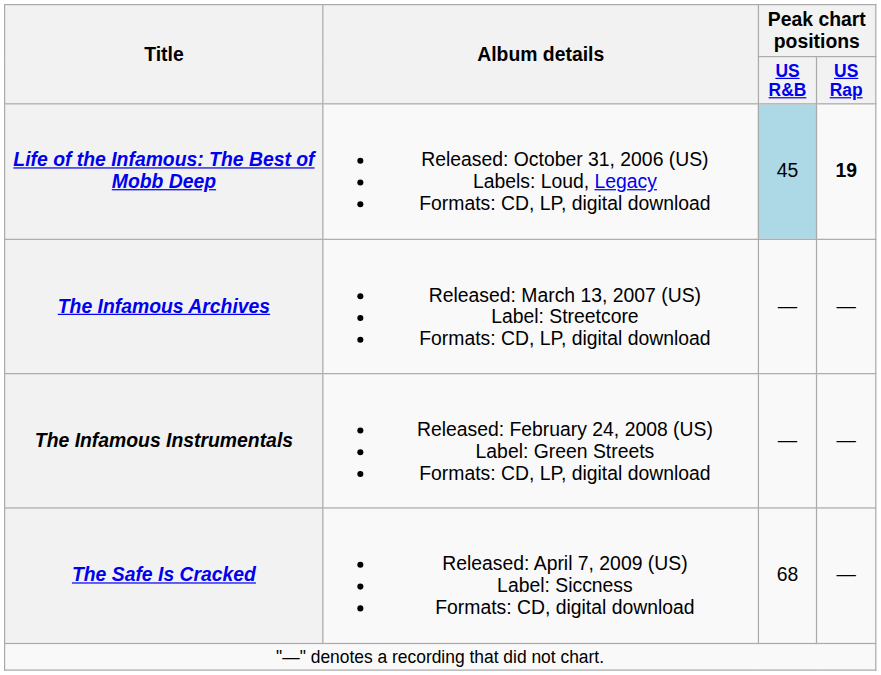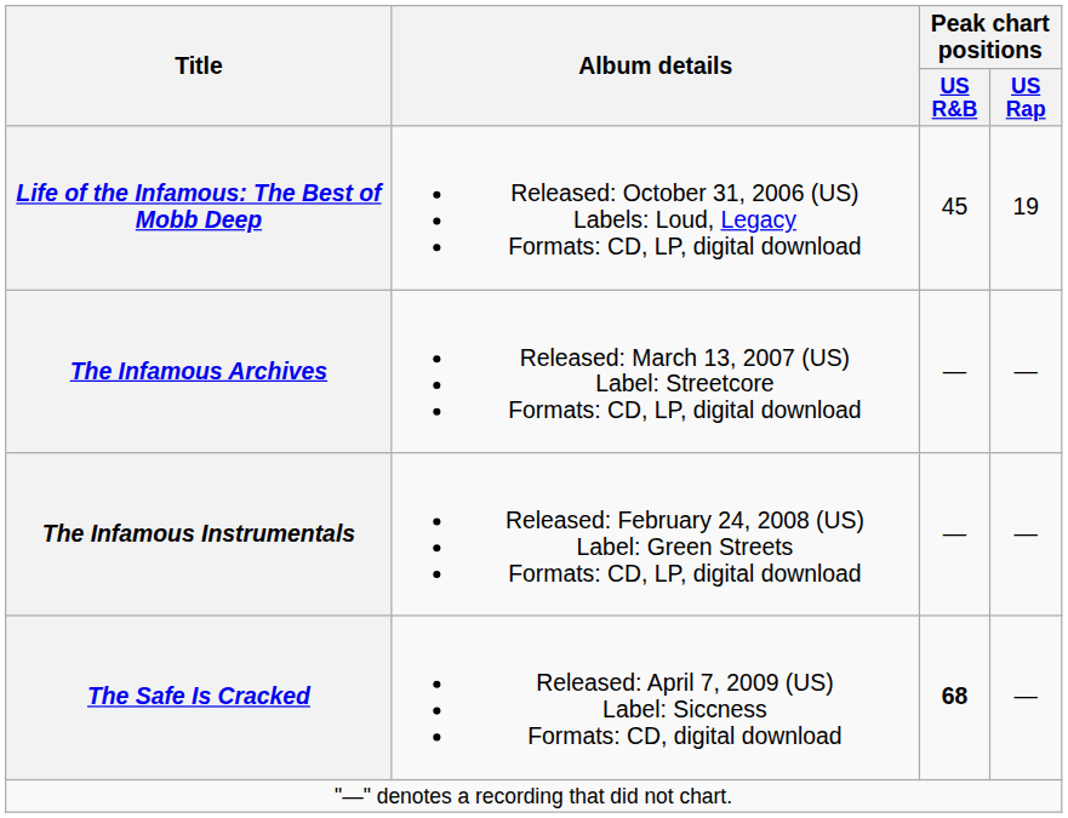Life of the Infamous: The Best of Mobb Deep | Peak chart positions / US R&B: lightblue background -> no background
Life of the Infamous: The Best of Mobb Deep | Peak chart positions / US Rap: bold -> normal
The Safe Is Cracked | Peak chart positions / US R&B: normal -> bold
